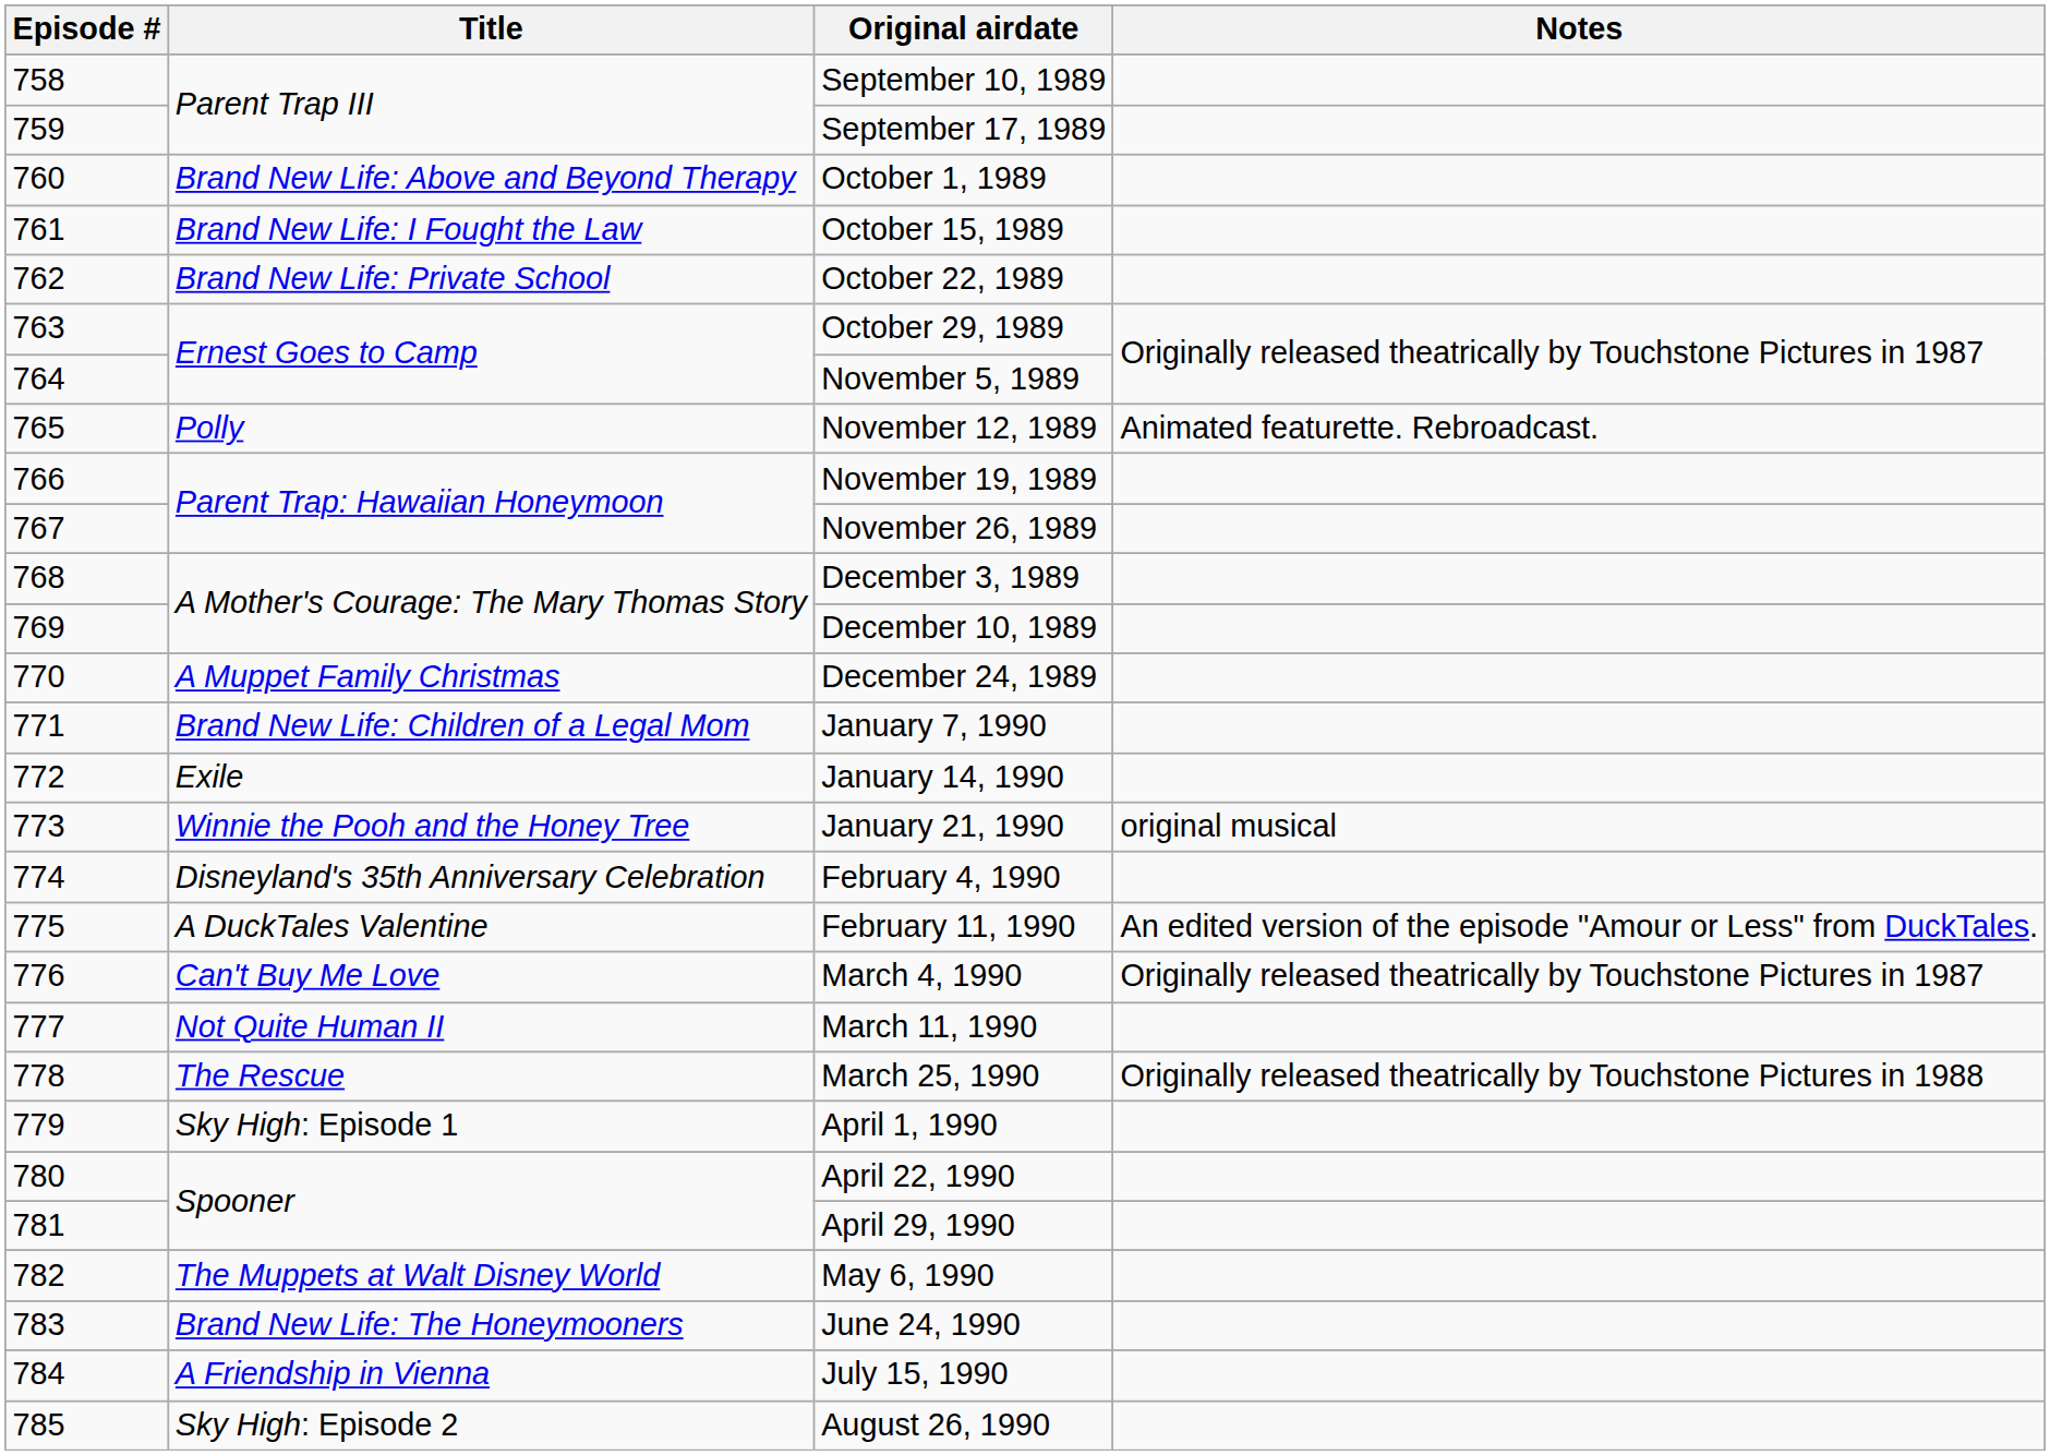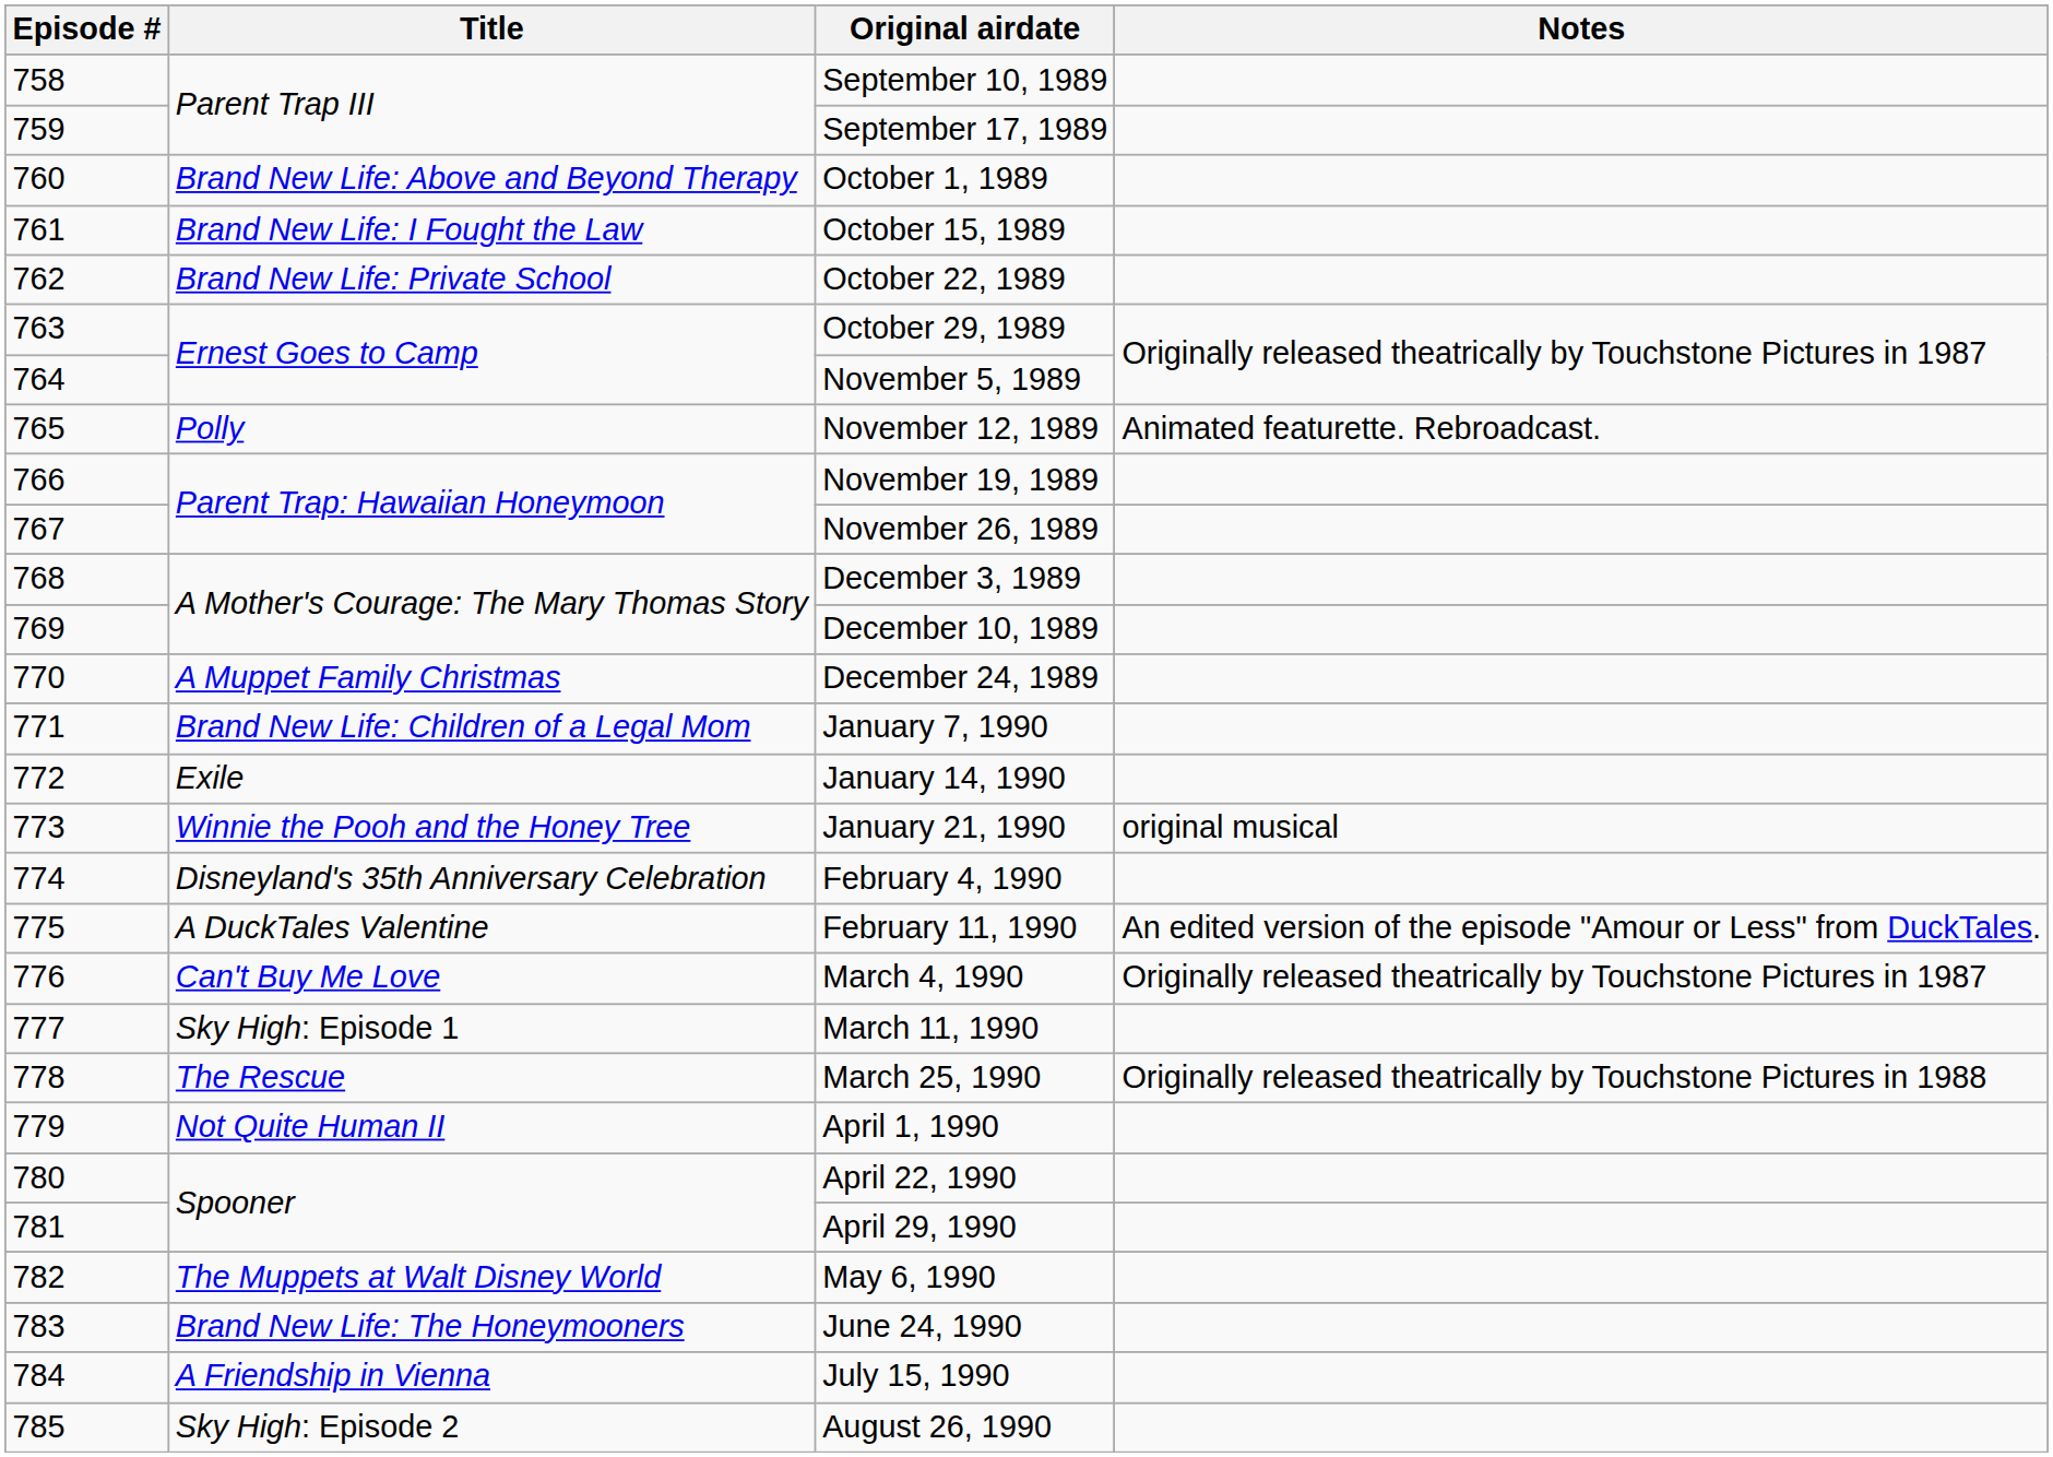March 11, 1990 | Title: Not Quite Human II -> Sky High: Episode 1
April 1, 1990 | Title: Sky High: Episode 1 -> Not Quite Human II
